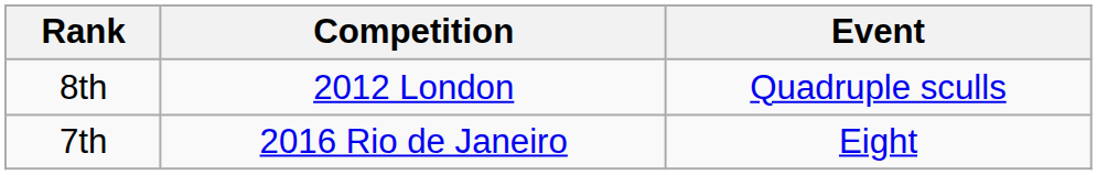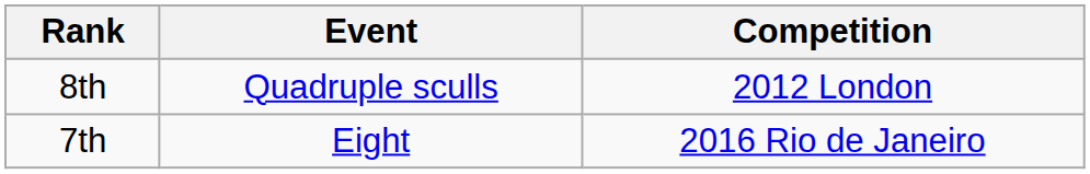columns swapped: Competition <-> Event
